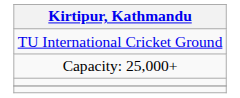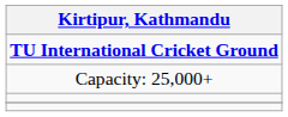row 2 | column 1: normal -> bold
